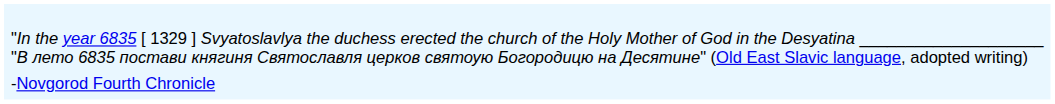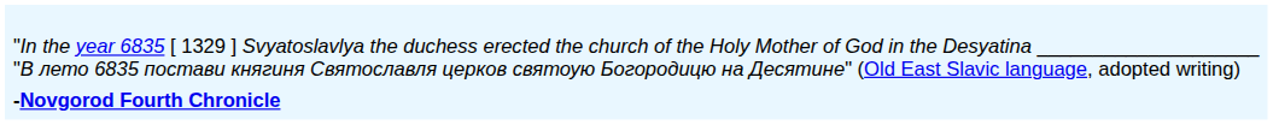row 2 | column 1: normal -> bold
